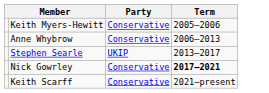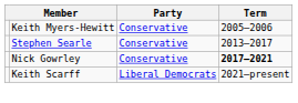- row: Anne Whybrow | Conservative | 2006–2013
Stephen Searle | Party: UKIP -> Conservative
Keith Scarff | Party: Conservative -> Liberal Democrats
